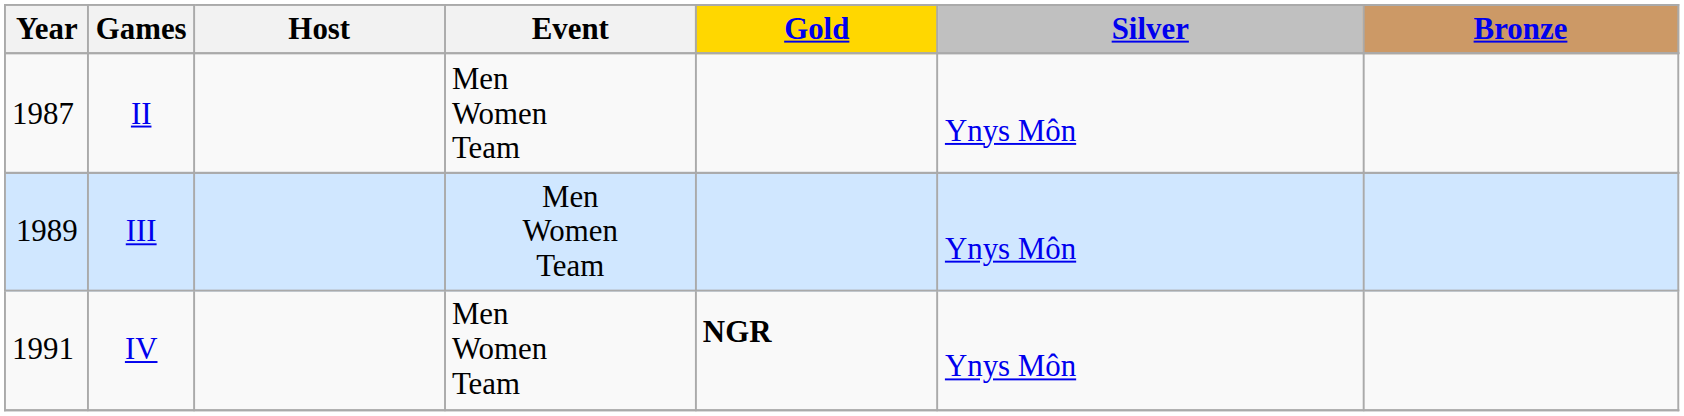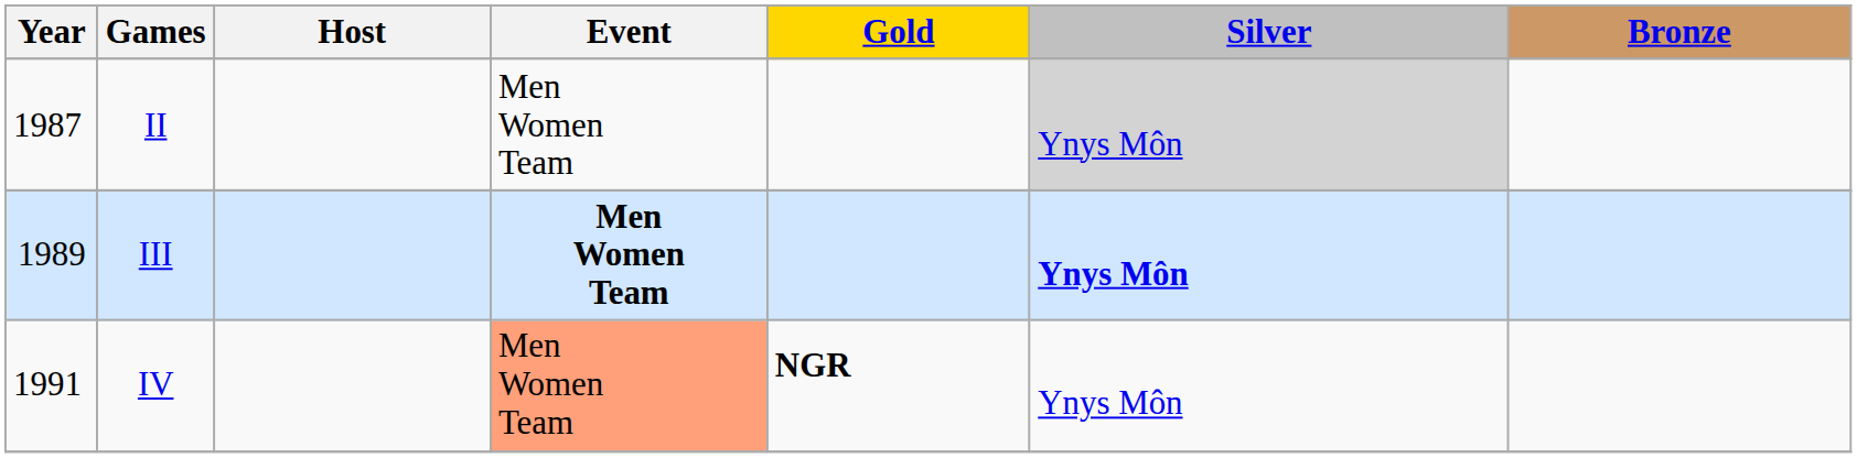II | Silver: no background -> lightgrey background
III | Event: normal -> bold
III | Silver: normal -> bold
IV | Event: no background -> lightsalmon background
